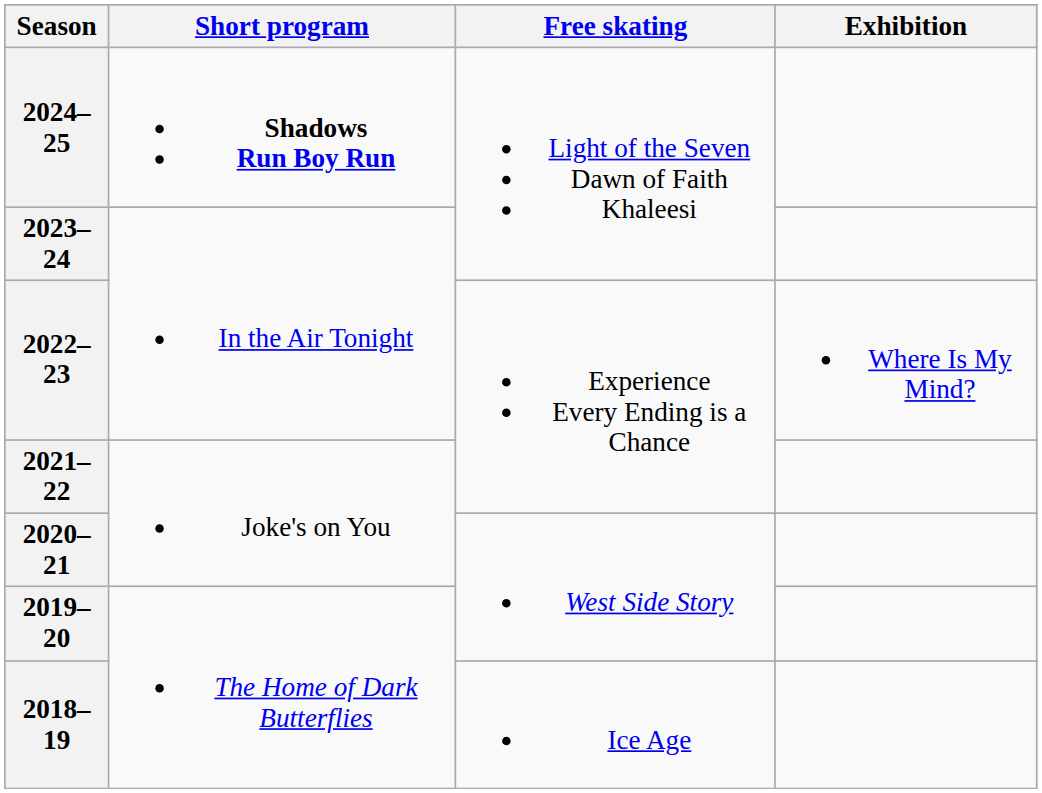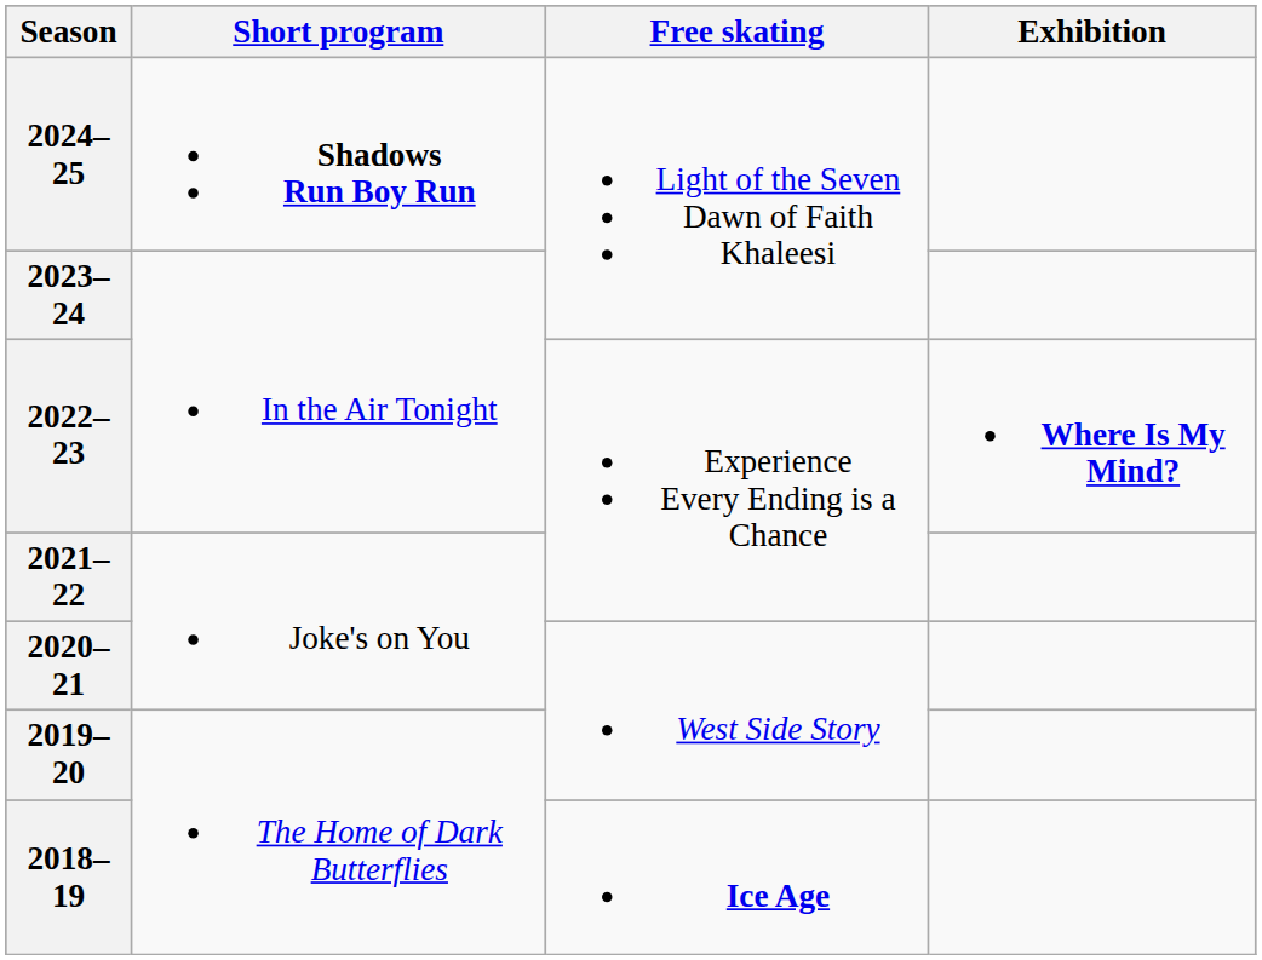2022–23 | Exhibition: normal -> bold
2018–19 | Free skating: normal -> bold
